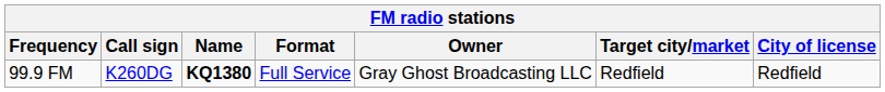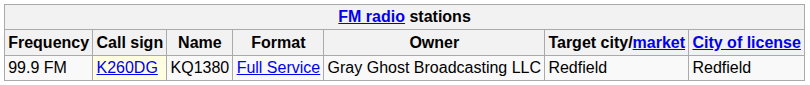99.9 FM | Call sign: no background -> lightyellow background
99.9 FM | Name: bold -> normal
